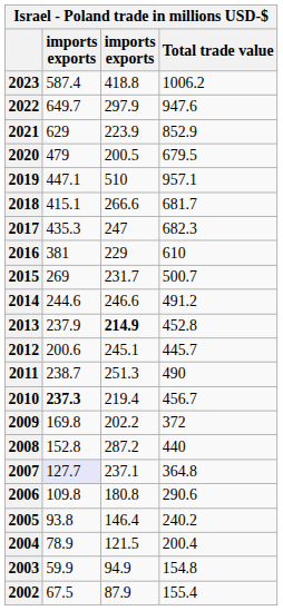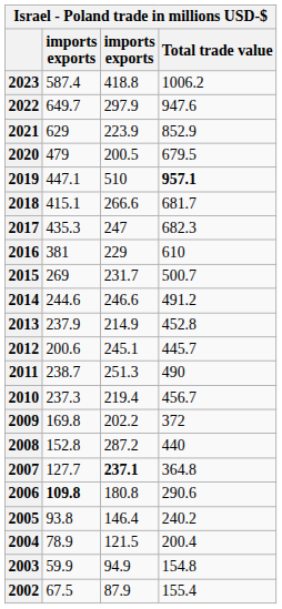2019 | Total trade value: normal -> bold
2013 | column 3: bold -> normal
2010 | column 2: bold -> normal
2007 | column 2: lavender background -> no background
2007 | column 3: normal -> bold
2006 | column 2: normal -> bold
